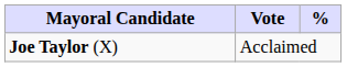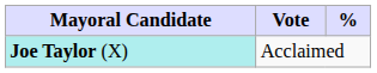Joe Taylor (X) | Mayoral Candidate: no background -> paleturquoise background
